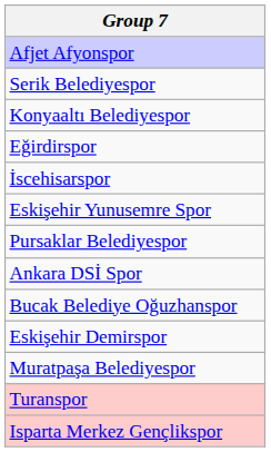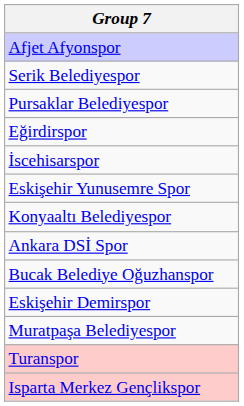row 4 | column 1: Konyaaltı Belediyespor -> Pursaklar Belediyespor
row 8 | column 1: Pursaklar Belediyespor -> Konyaaltı Belediyespor
